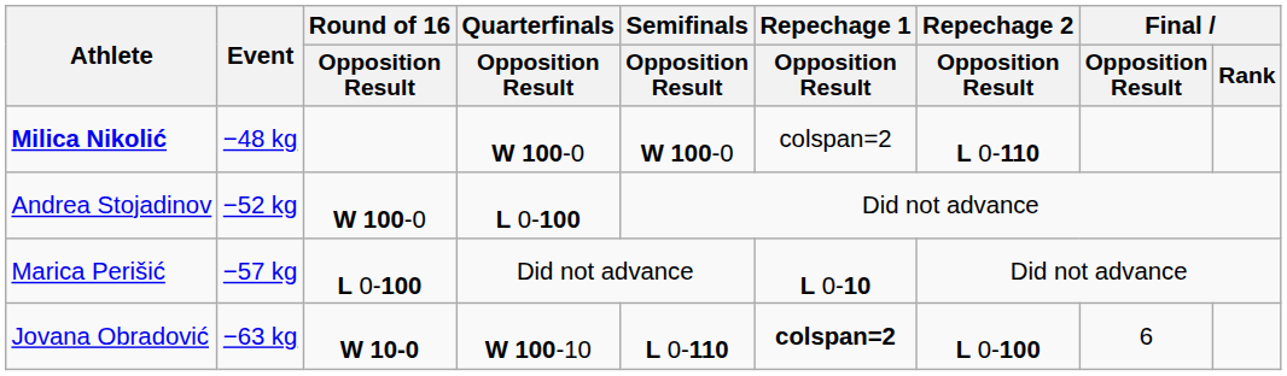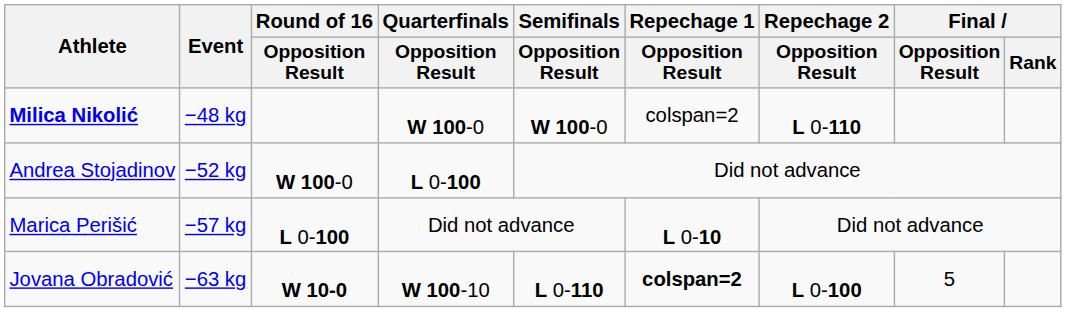Jovana Obradović | Final / Opposition Result: 6 -> 5
